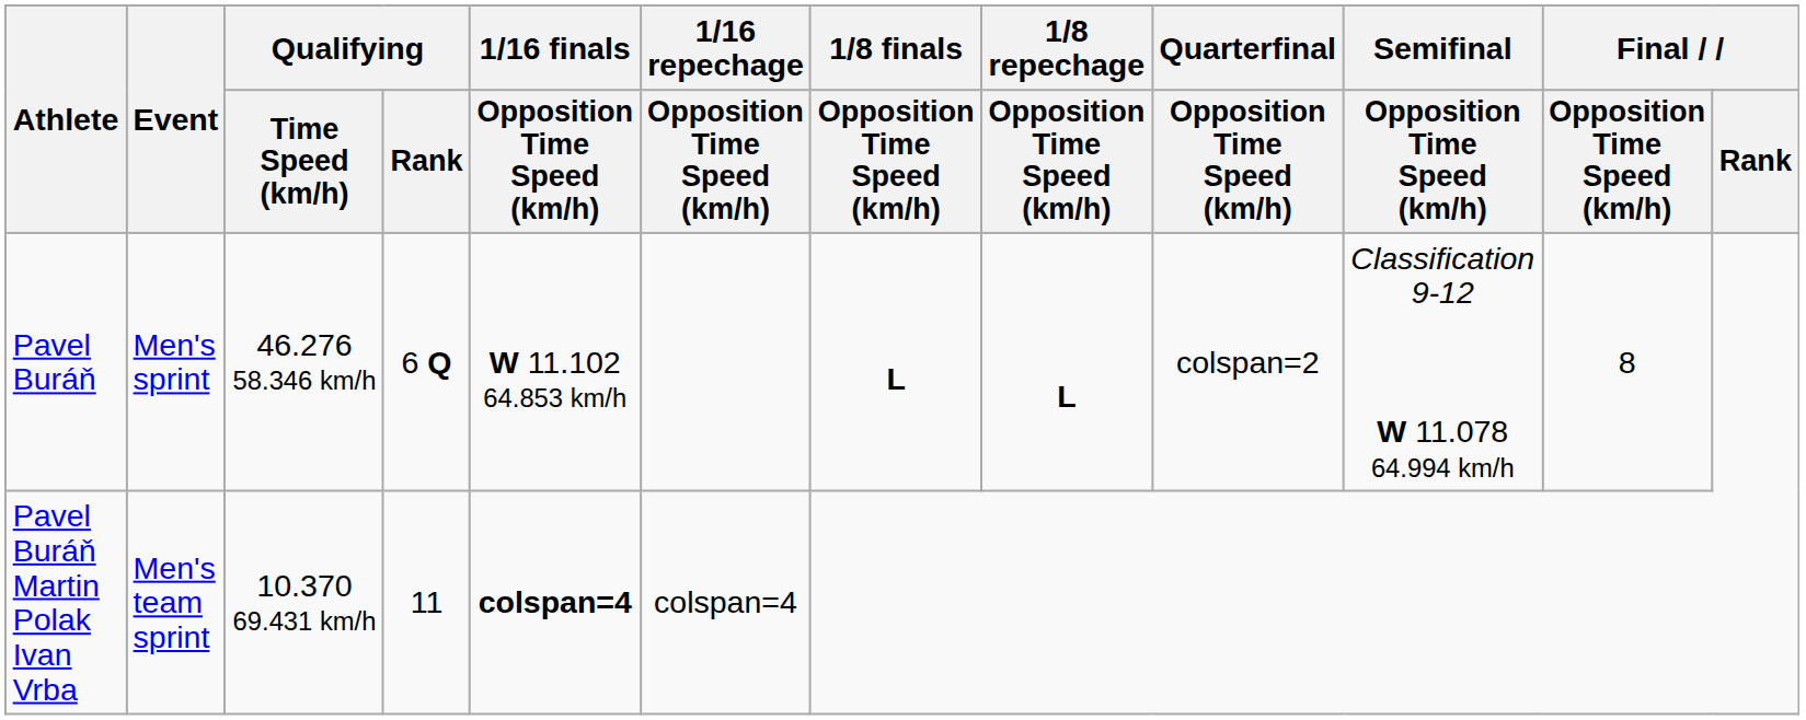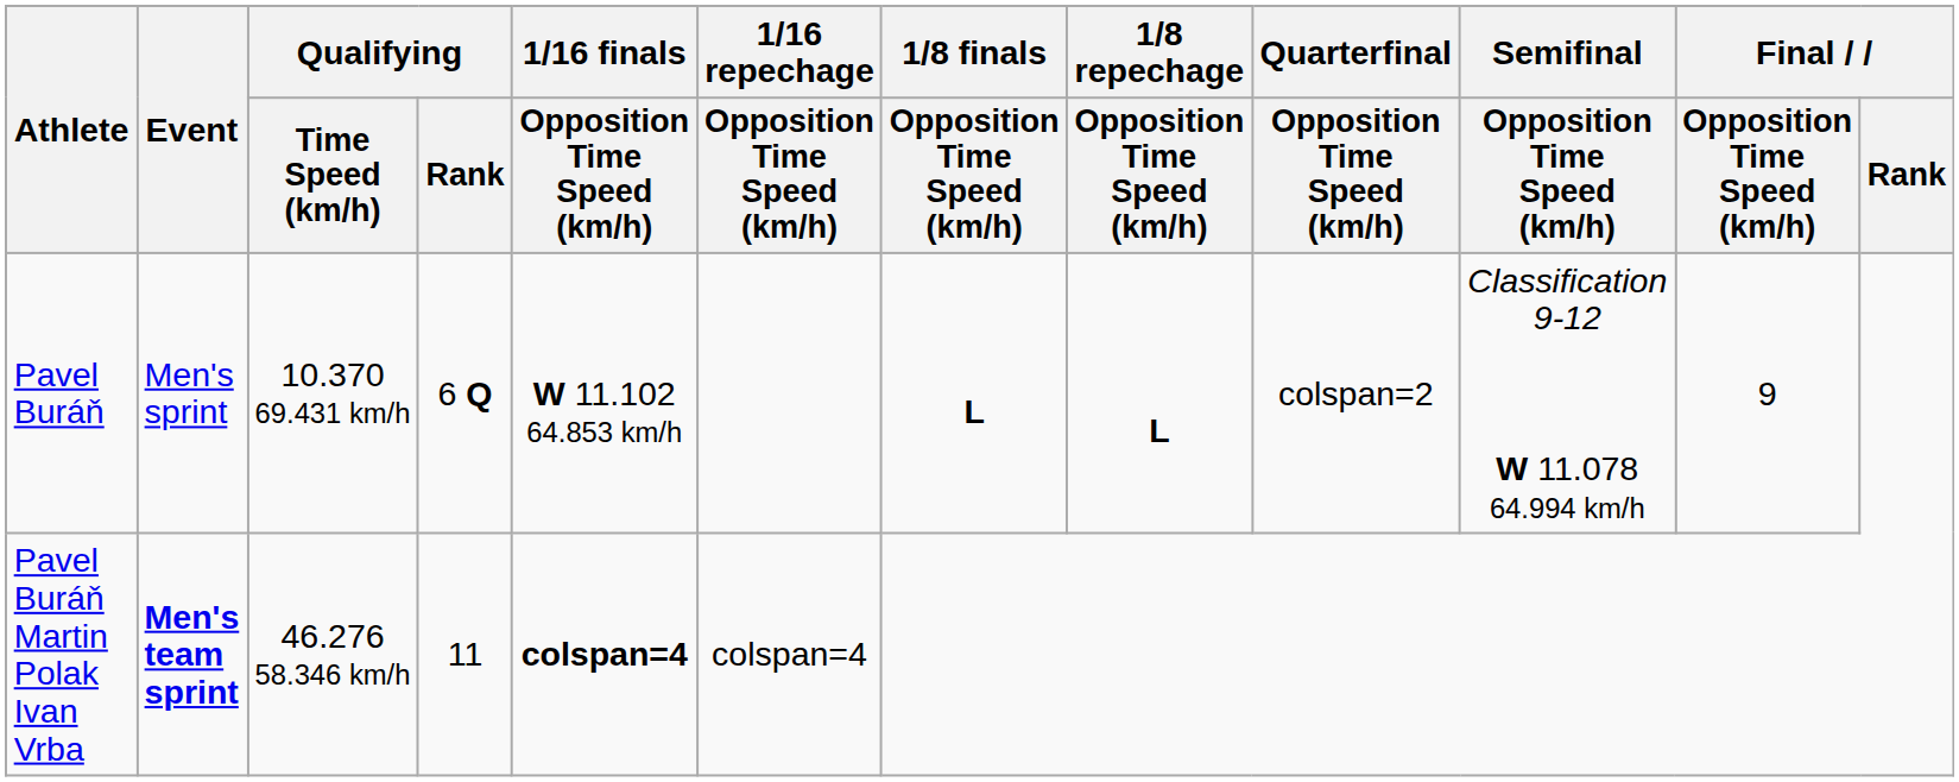Pavel Buráň | Qualifying / Time Speed (km/h): 46.276 58.346 km/h -> 10.370 69.431 km/h
Pavel Buráň | Final / Opposition Time Speed (km/h): 8 -> 9
Pavel Buráň Martin Polak Ivan Vrba | Event: normal -> bold
Pavel Buráň Martin Polak Ivan Vrba | Qualifying / Time Speed (km/h): 10.370 69.431 km/h -> 46.276 58.346 km/h
